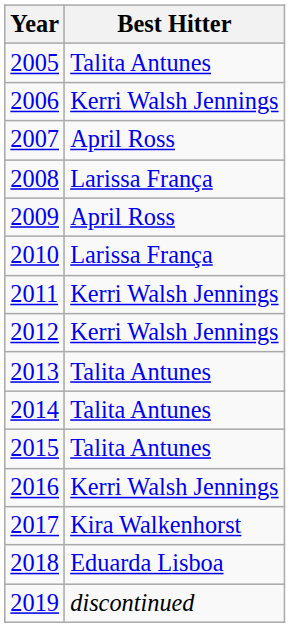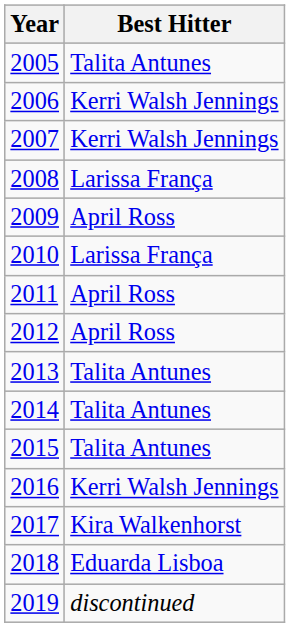2007 | Best Hitter: April Ross -> Kerri Walsh Jennings
2011 | Best Hitter: Kerri Walsh Jennings -> April Ross
2012 | Best Hitter: Kerri Walsh Jennings -> April Ross
